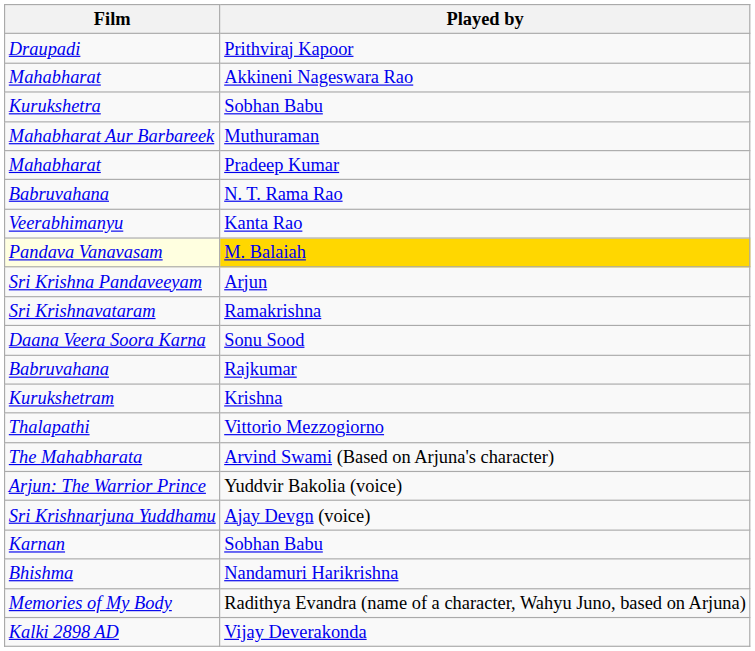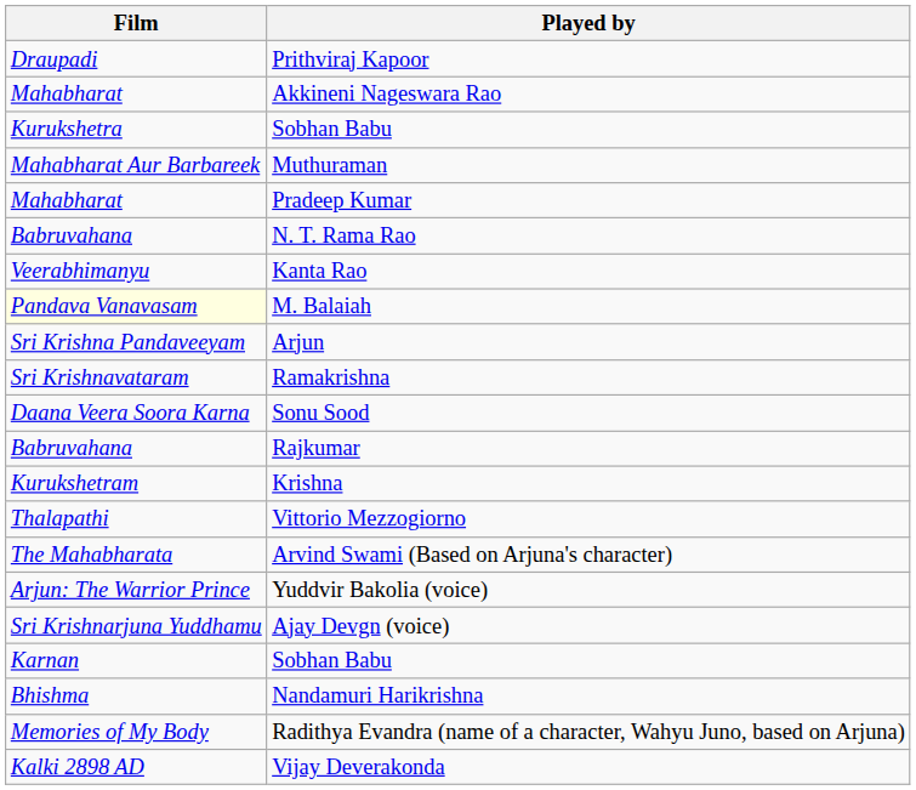row 9 | Played by: gold background -> no background
